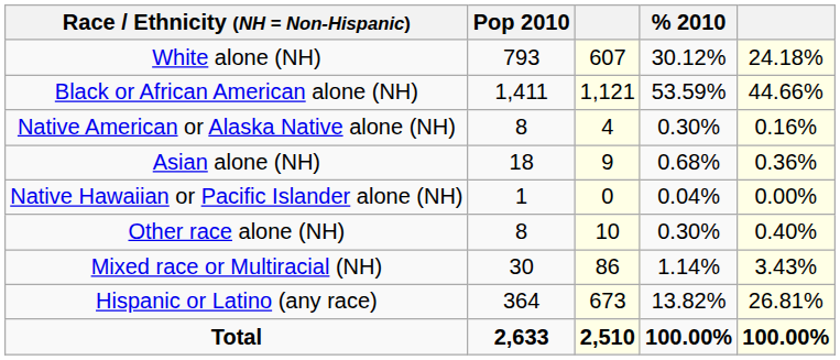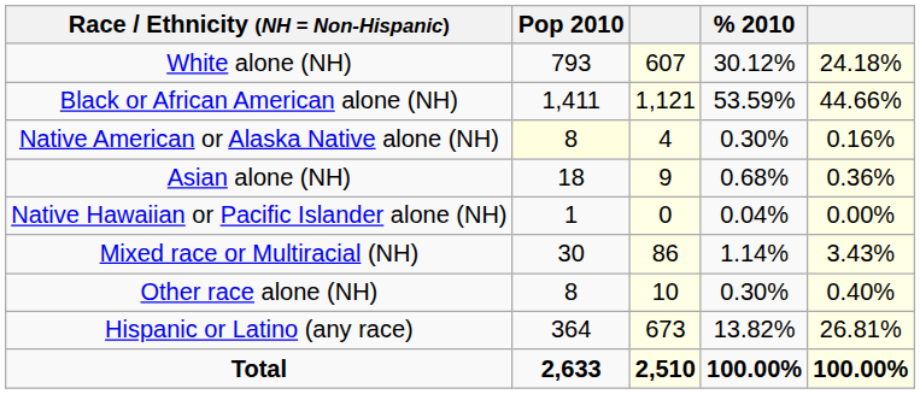Native American or Alaska Native alone (NH) | Pop 2010: no background -> lightyellow background
rows swapped: Other race alone (NH) <-> Mixed race or Multiracial (NH)
